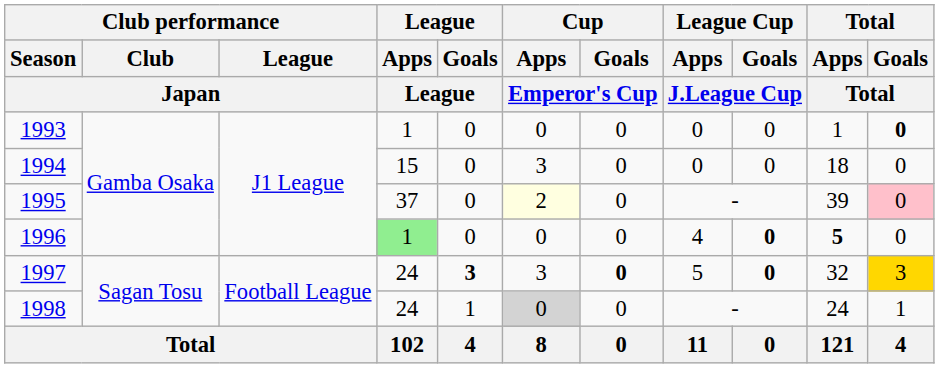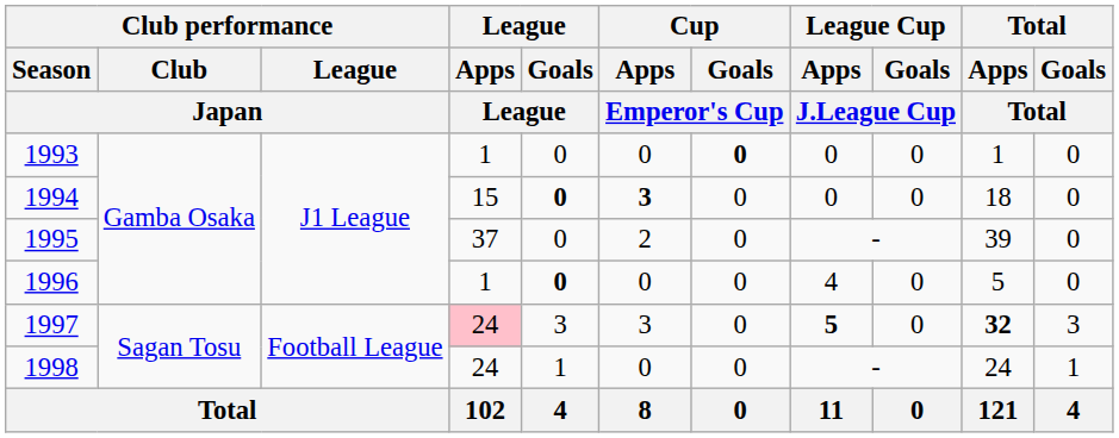1993 | Cup / Goals / Emperor's Cup: normal -> bold
1993 | Total / Goals / Total: bold -> normal
1994 | League / Goals / League: normal -> bold
1994 | Cup / Apps / Emperor's Cup: normal -> bold
1995 | Cup / Apps / Emperor's Cup: lightyellow background -> no background
1995 | Total / Goals / Total: pink background -> no background
1996 | League / Apps / League: lightgreen background -> no background
1996 | League / Goals / League: normal -> bold
1996 | League Cup / Goals / J.League Cup: bold -> normal
1996 | Total / Apps / Total: bold -> normal
1997 | League / Apps / League: no background -> pink background
1997 | League / Goals / League: bold -> normal
1997 | Cup / Goals / Emperor's Cup: bold -> normal
1997 | League Cup / Apps / J.League Cup: normal -> bold
1997 | League Cup / Goals / J.League Cup: bold -> normal
1997 | Total / Apps / Total: normal -> bold
1997 | Total / Goals / Total: gold background -> no background
1998 | Cup / Apps / Emperor's Cup: lightgrey background -> no background
